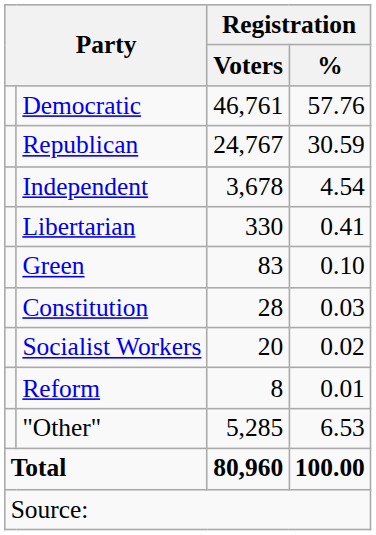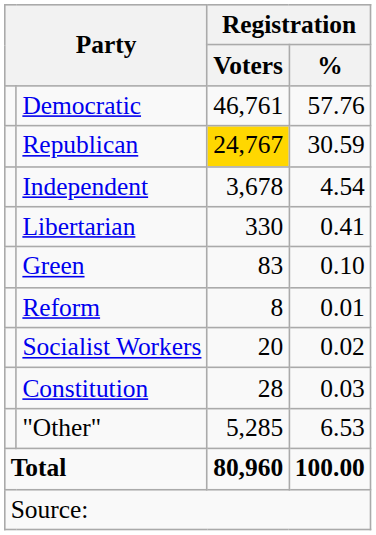Republican | Registration / Voters: no background -> gold background
rows swapped: Constitution <-> Reform
